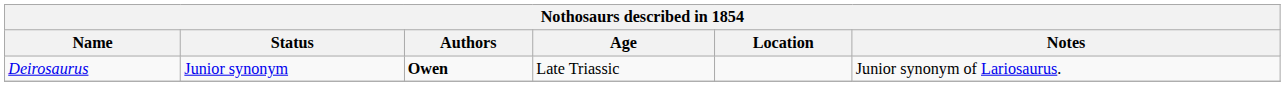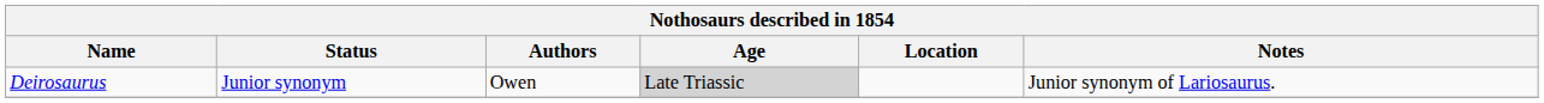Deirosaurus | Authors: bold -> normal
Deirosaurus | Age: no background -> lightgrey background
